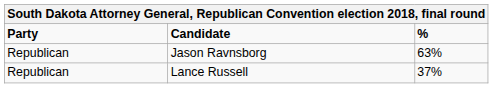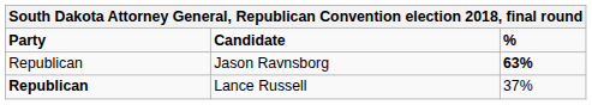Jason Ravnsborg | %: normal -> bold
Lance Russell | Party: normal -> bold
